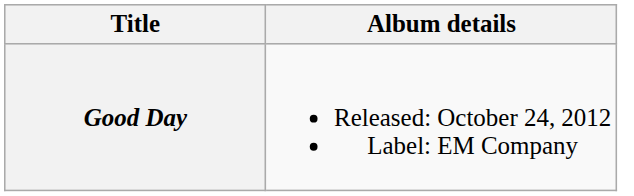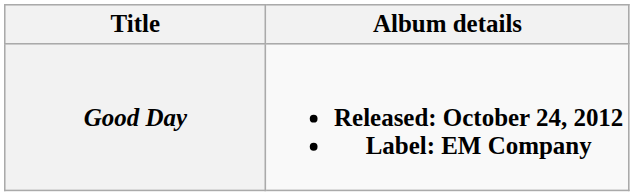Good Day | Album details: normal -> bold
